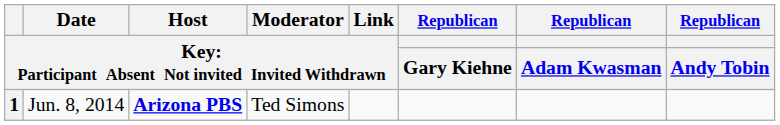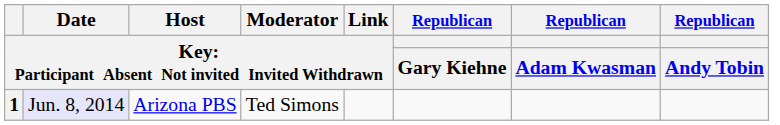1 | column 2: no background -> lavender background
1 | column 3: bold -> normal
